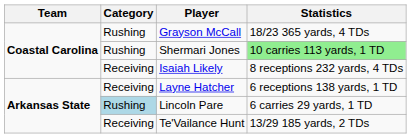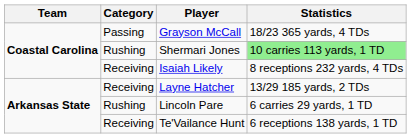Grayson McCall | Category: Rushing -> Passing
Layne Hatcher | Statistics: 6 receptions 138 yards, 1 TD -> 13/29 185 yards, 2 TDs
Lincoln Pare | Category: lightblue background -> no background
Te'Vailance Hunt | Statistics: 13/29 185 yards, 2 TDs -> 6 receptions 138 yards, 1 TD
